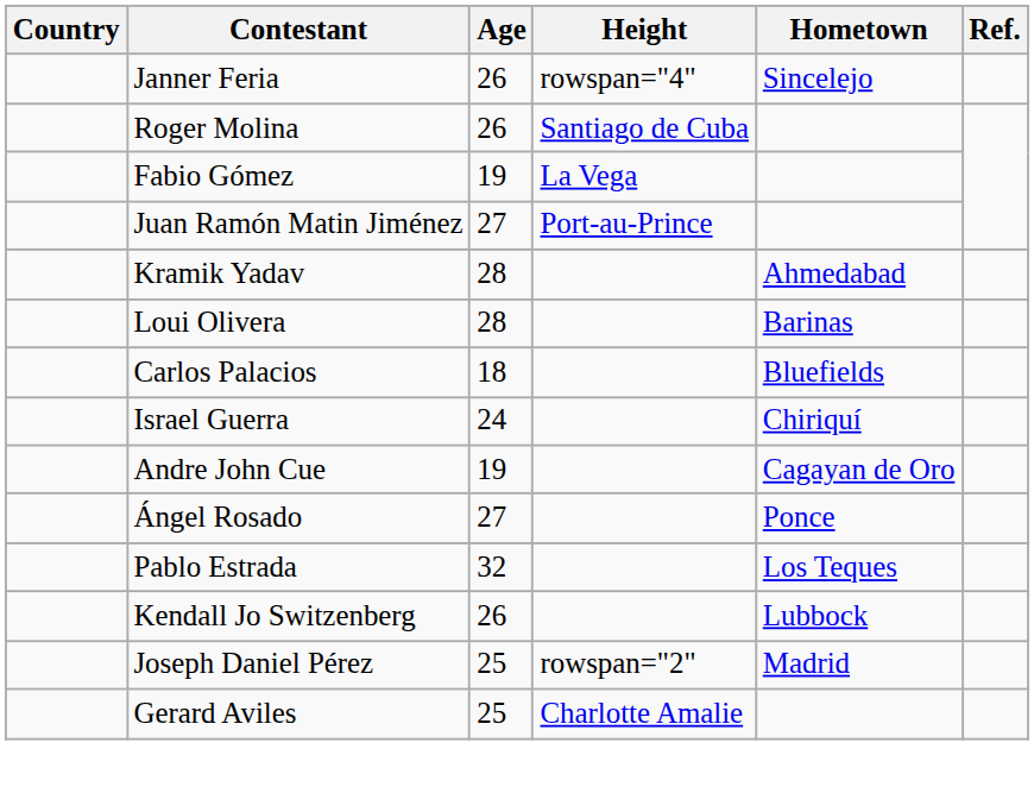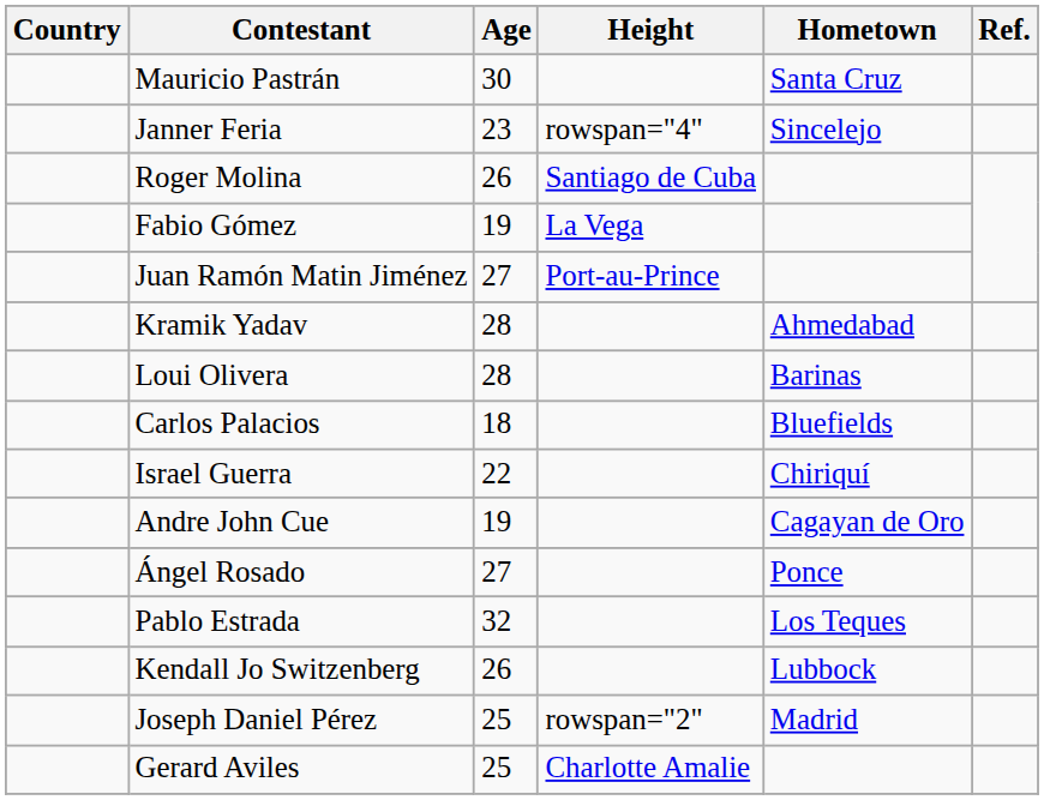+ row: Mauricio Pastrán | 30 | Santa Cruz
Janner Feria | Age: 26 -> 23
Israel Guerra | Age: 24 -> 22
